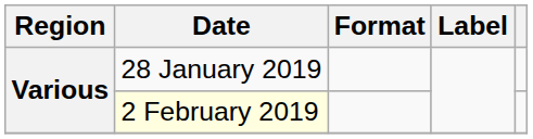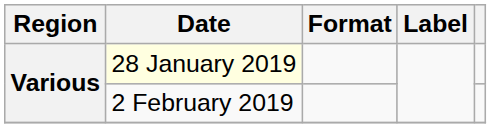28 January 2019 | Date: no background -> lightyellow background
2 February 2019 | Date: lightyellow background -> no background
